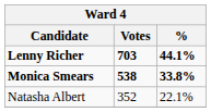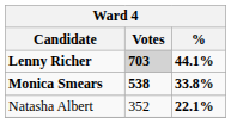Lenny Richer | Votes: no background -> lightgrey background
Natasha Albert | %: normal -> bold
